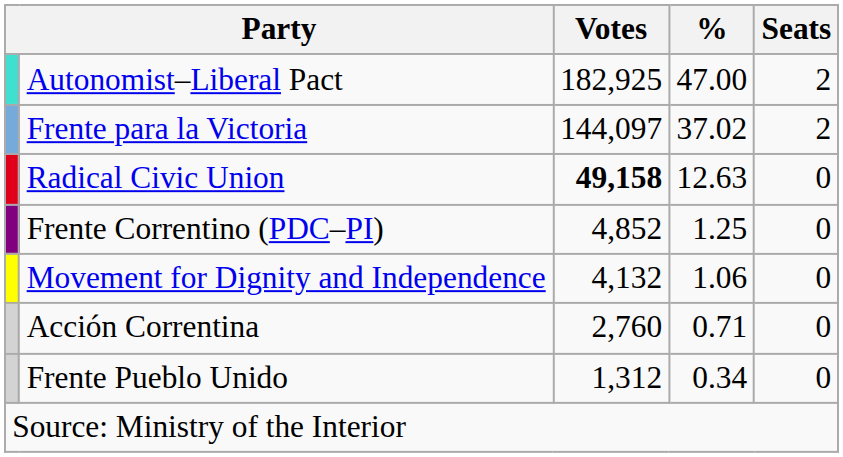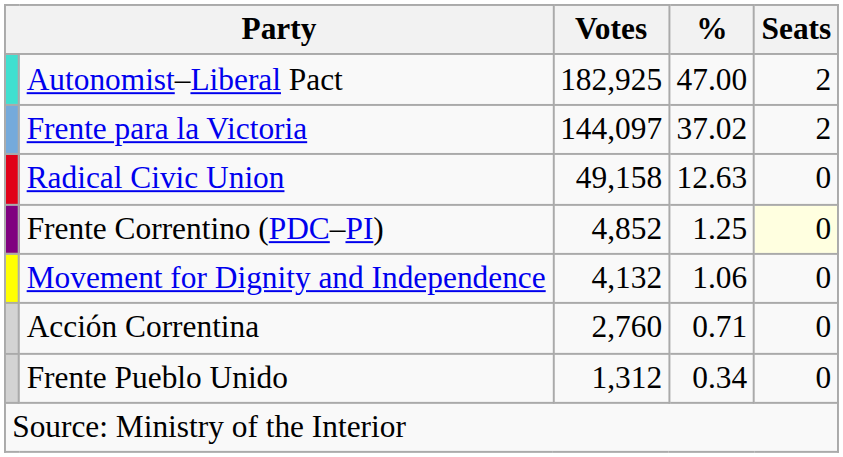Radical Civic Union | Votes: bold -> normal
Frente Correntino (PDC–PI) | Seats: no background -> lightyellow background
